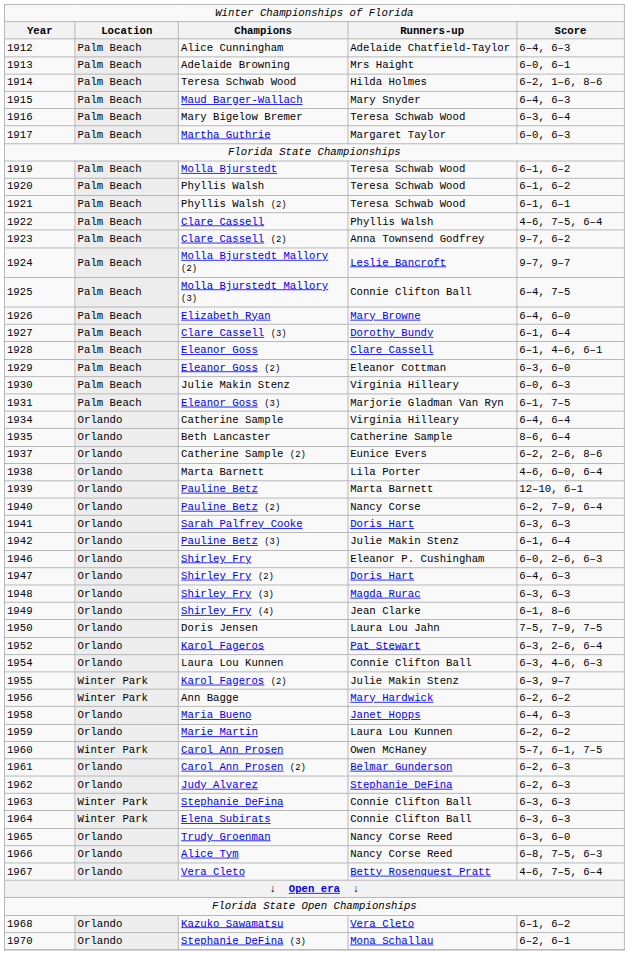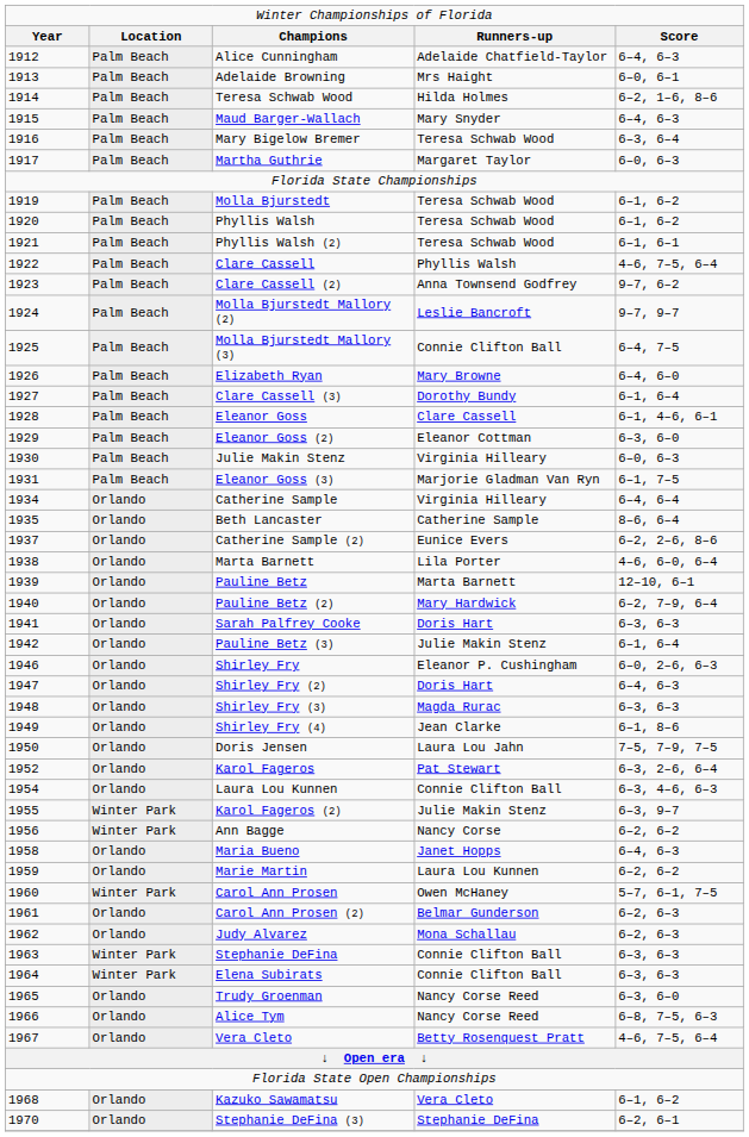Pauline Betz (2) | column 4: Nancy Corse -> Mary Hardwick
Ann Bagge | column 4: Mary Hardwick -> Nancy Corse
Judy Alvarez | column 4: Stephanie DeFina -> Mona Schallau
Stephanie DeFina (3) | column 4: Mona Schallau -> Stephanie DeFina
